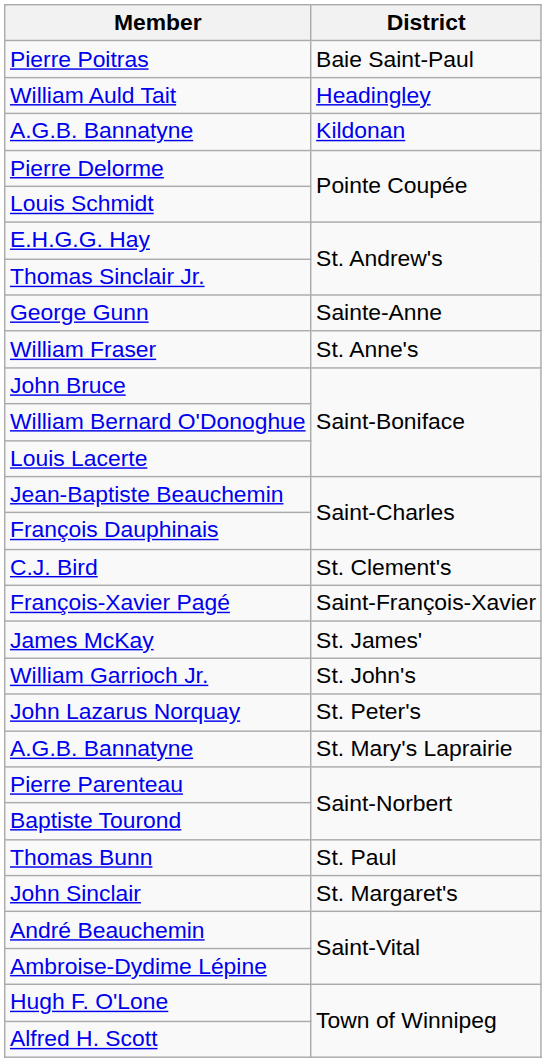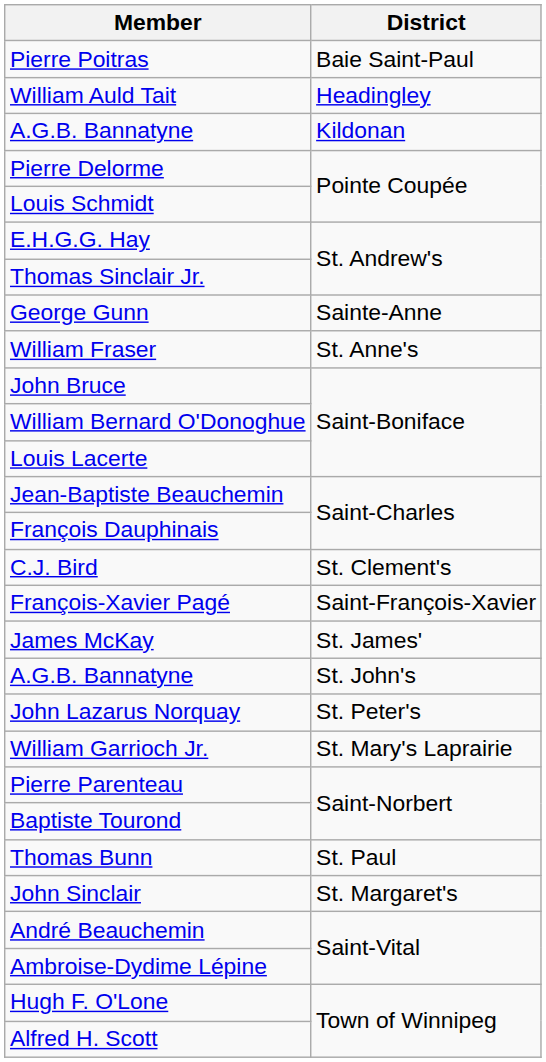row 19 | Member: William Garrioch Jr. -> A.G.B. Bannatyne
row 21 | Member: A.G.B. Bannatyne -> William Garrioch Jr.
